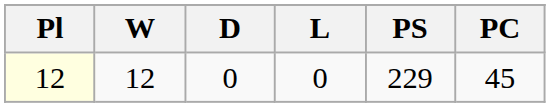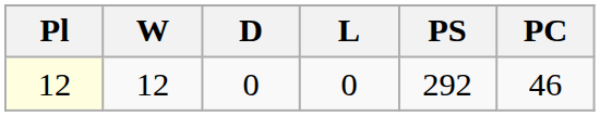row 2 | PS: 229 -> 292
row 2 | PC: 45 -> 46
